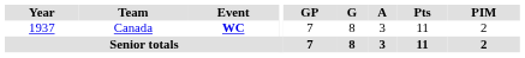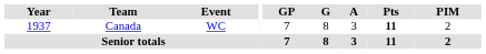Canada | Event: bold -> normal
Canada | Pts: normal -> bold
